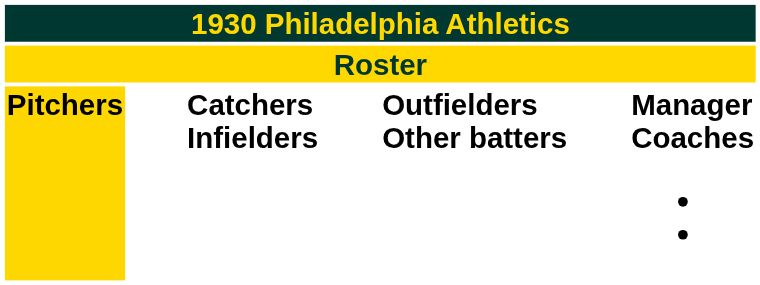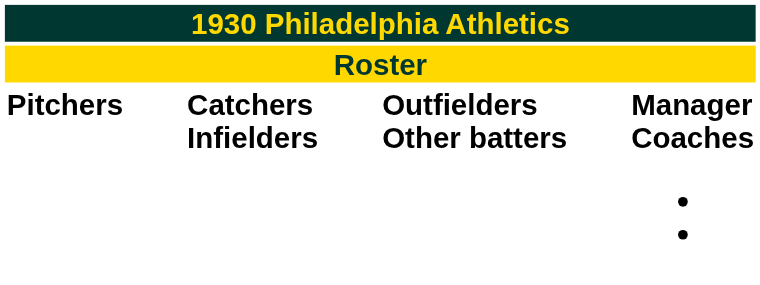Pitchers | column 1: gold background -> no background
